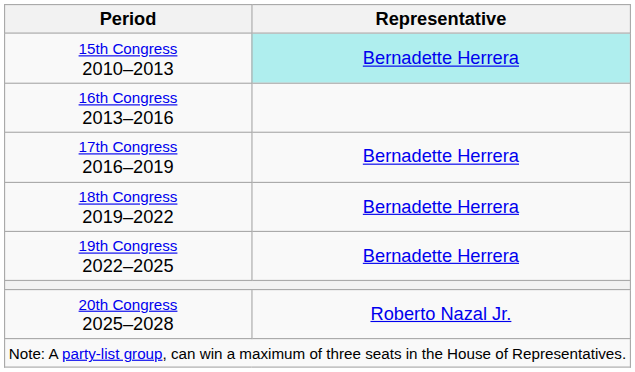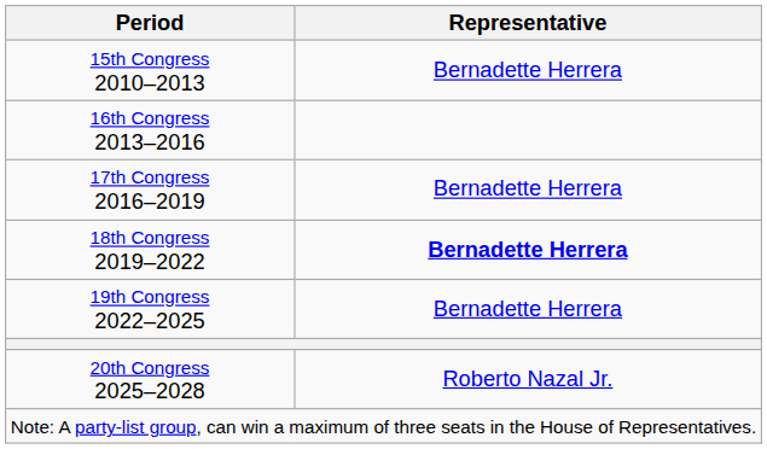15th Congress 2010–2013 | Representative: paleturquoise background -> no background
18th Congress 2019–2022 | Representative: normal -> bold
